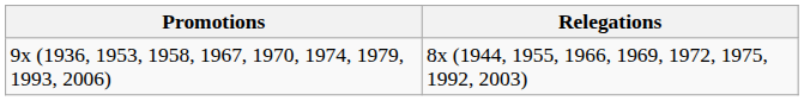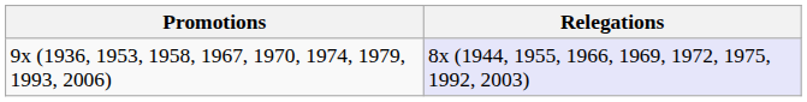9x (1936, 1953, 1958, 1967, 1970, 1974, 1979, 1993, 2006) | Relegations: no background -> lavender background
